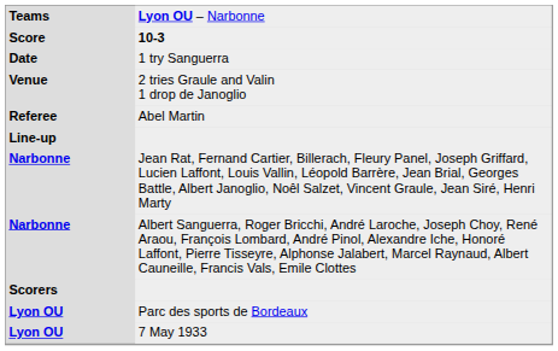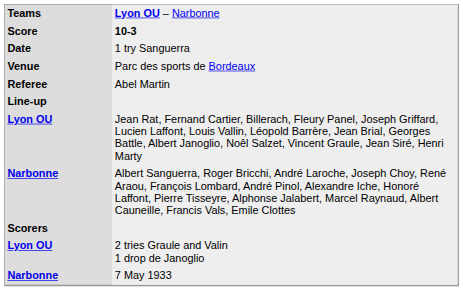row 4 | column 2: 2 tries Graule and Valin 1 drop de Janoglio -> Parc des sports de Bordeaux
row 7 | column 1: Narbonne -> Lyon OU
row 10 | column 2: Parc des sports de Bordeaux -> 2 tries Graule and Valin 1 drop de Janoglio
row 11 | column 1: Lyon OU -> Narbonne
